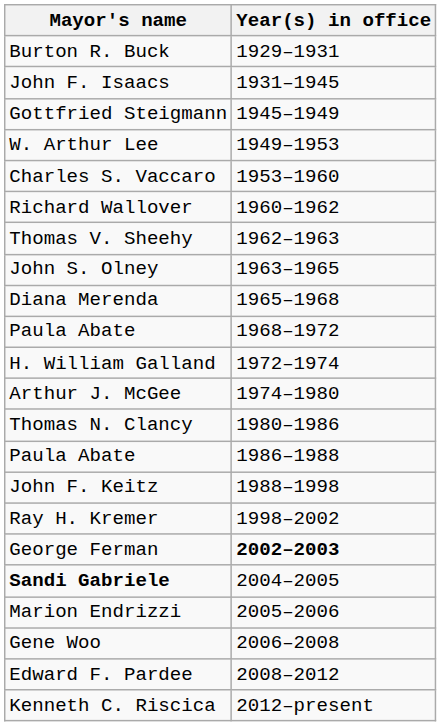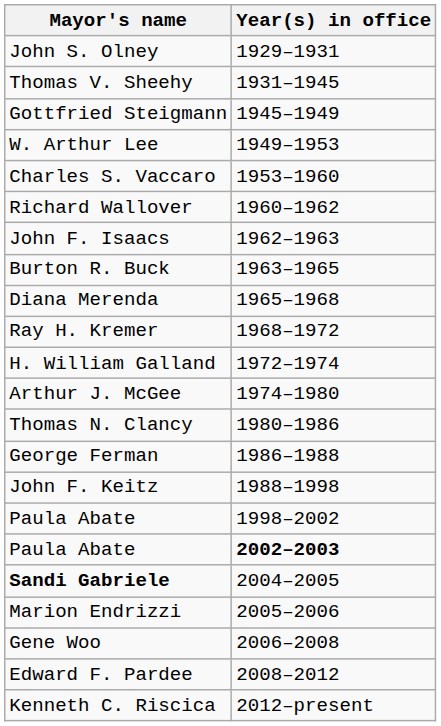row 2 | Mayor's name: Burton R. Buck -> John S. Olney
row 3 | Mayor's name: John F. Isaacs -> Thomas V. Sheehy
row 8 | Mayor's name: Thomas V. Sheehy -> John F. Isaacs
row 9 | Mayor's name: John S. Olney -> Burton R. Buck
row 11 | Mayor's name: Paula Abate -> Ray H. Kremer
row 15 | Mayor's name: Paula Abate -> George Ferman
row 17 | Mayor's name: Ray H. Kremer -> Paula Abate
row 18 | Mayor's name: George Ferman -> Paula Abate
